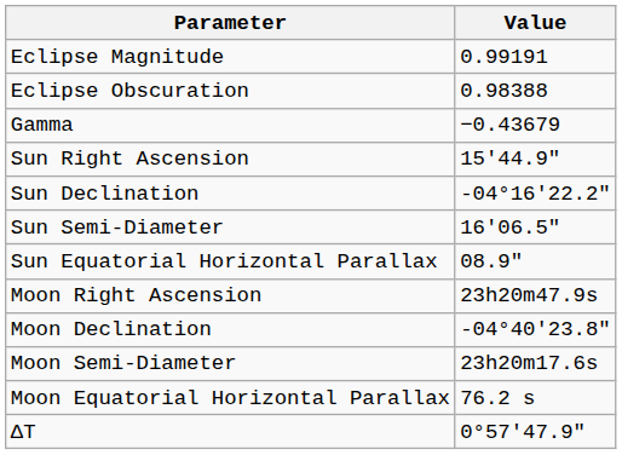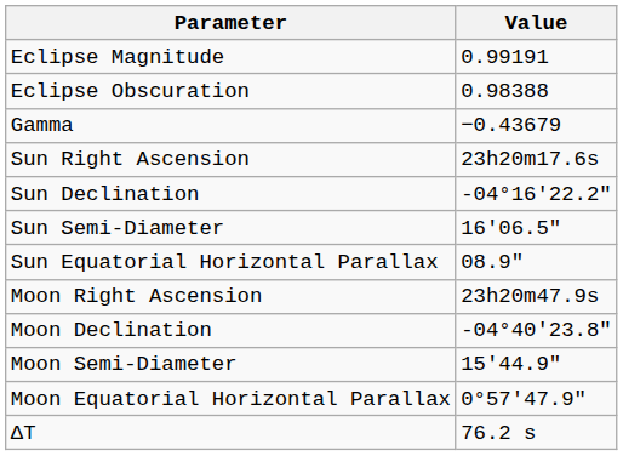Sun Right Ascension | Value: 15'44.9" -> 23h20m17.6s
Moon Semi-Diameter | Value: 23h20m17.6s -> 15'44.9"
Moon Equatorial Horizontal Parallax | Value: 76.2 s -> 0°57'47.9"
ΔT | Value: 0°57'47.9" -> 76.2 s
